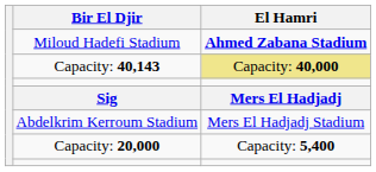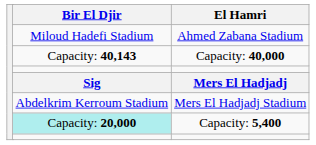Miloud Hadefi Stadium | El Hamri: bold -> normal
Capacity: 40,143 | El Hamri: khaki background -> no background
Capacity: 20,000 | Bir El Djir: no background -> paleturquoise background
